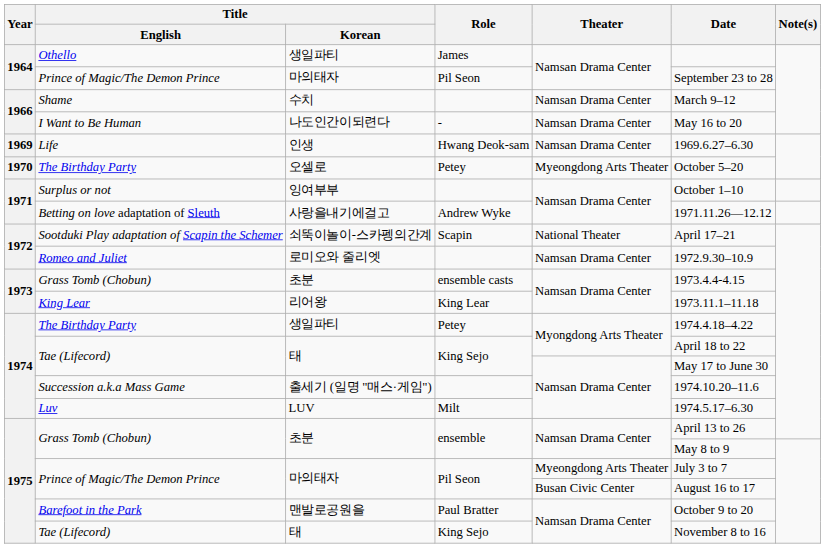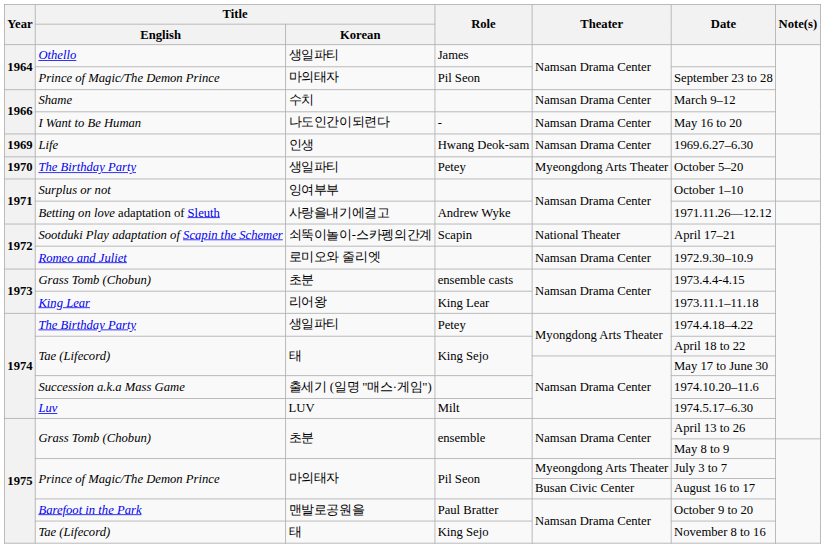1970 / The Birthday Party | Title / Korean: 오셀로 -> 생일파티
